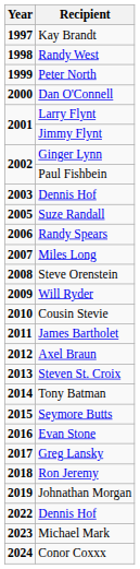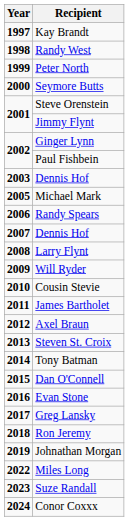row 5 | Recipient: Dan O'Connell -> Seymore Butts
row 6 | Recipient: Larry Flynt -> Steve Orenstein
row 11 | Recipient: Suze Randall -> Michael Mark
row 13 | Recipient: Miles Long -> Dennis Hof
row 14 | Recipient: Steve Orenstein -> Larry Flynt
row 21 | Recipient: Seymore Butts -> Dan O'Connell
row 26 | Recipient: Dennis Hof -> Miles Long
row 27 | Recipient: Michael Mark -> Suze Randall
